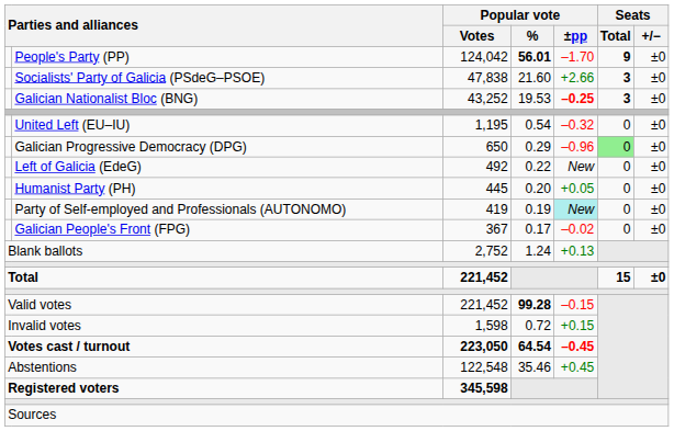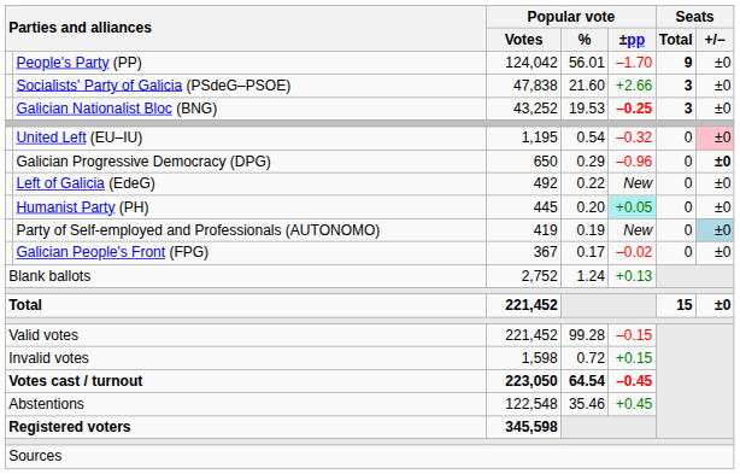People's Party (PP) | Popular vote / %: bold -> normal
United Left (EU–IU) | Seats / +/−: no background -> pink background
Galician Progressive Democracy (DPG) | Seats / Total: lightgreen background -> no background
Galician Progressive Democracy (DPG) | Seats / +/−: normal -> bold
Humanist Party (PH) | Popular vote / ±pp: no background -> paleturquoise background
Party of Self-employed and Professionals (AUTONOMO) | Popular vote / ±pp: paleturquoise background -> no background
Party of Self-employed and Professionals (AUTONOMO) | Seats / +/−: no background -> lightblue background
Valid votes | Popular vote / %: bold -> normal
